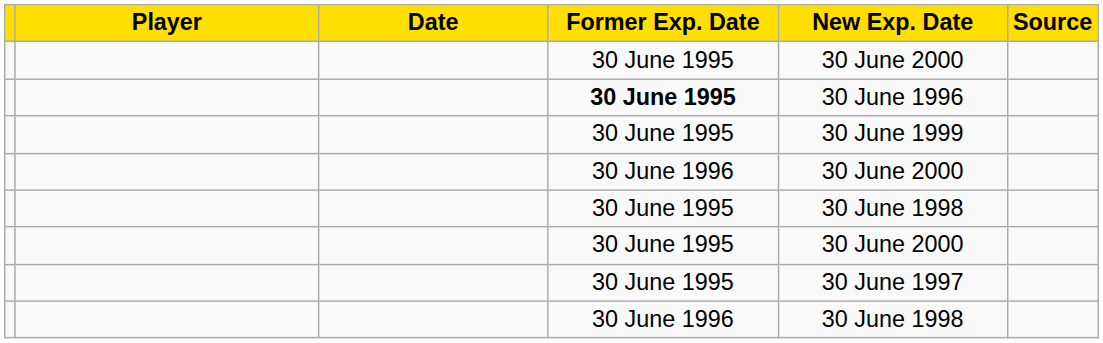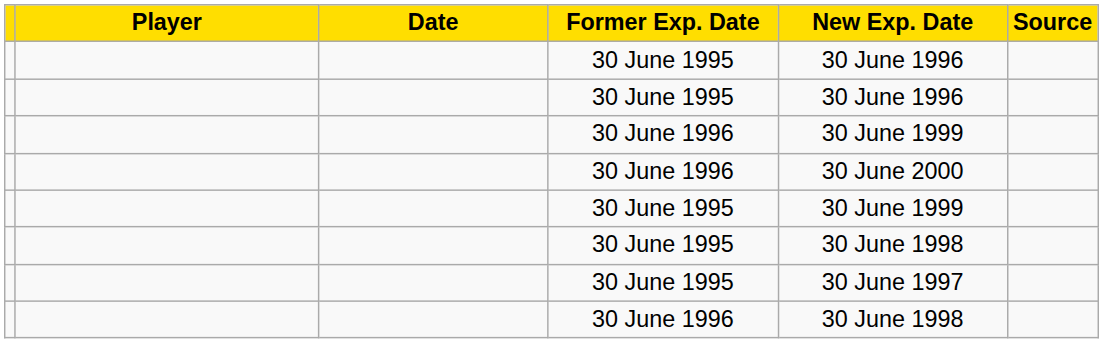row 2 | New Exp. Date: 30 June 2000 -> 30 June 1996
row 3 | Former Exp. Date: bold -> normal
row 4 | Former Exp. Date: 30 June 1995 -> 30 June 1996
row 6 | New Exp. Date: 30 June 1998 -> 30 June 1999
row 7 | New Exp. Date: 30 June 2000 -> 30 June 1998
